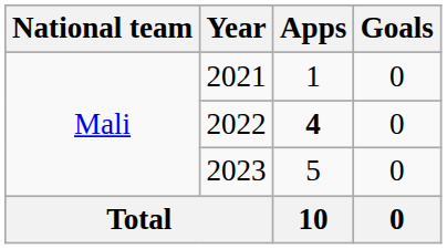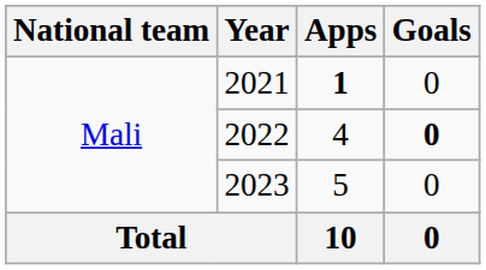2021 | Apps: normal -> bold
2022 | Apps: bold -> normal
2022 | Goals: normal -> bold
